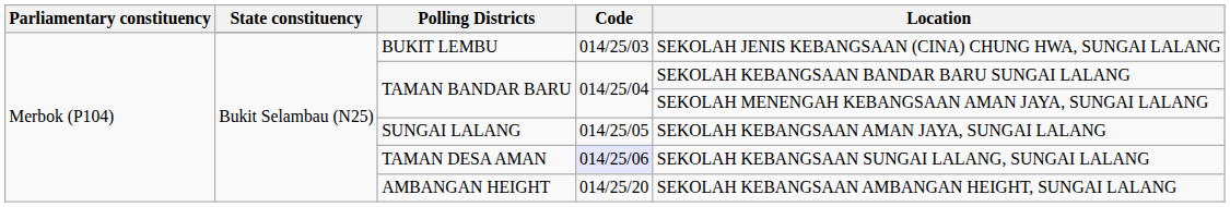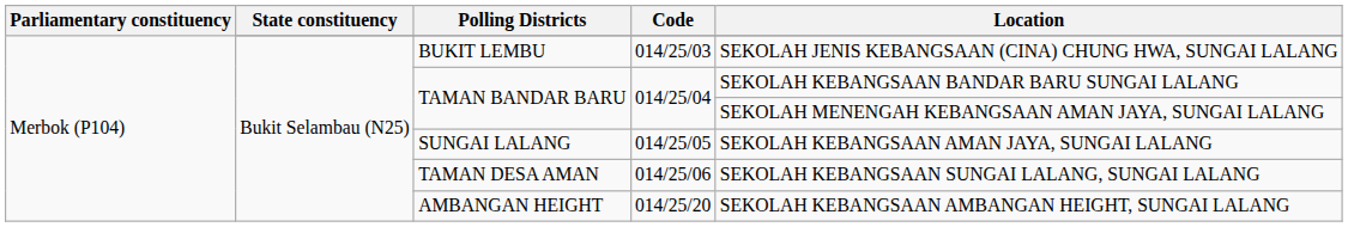TAMAN DESA AMAN | Code: lavender background -> no background
